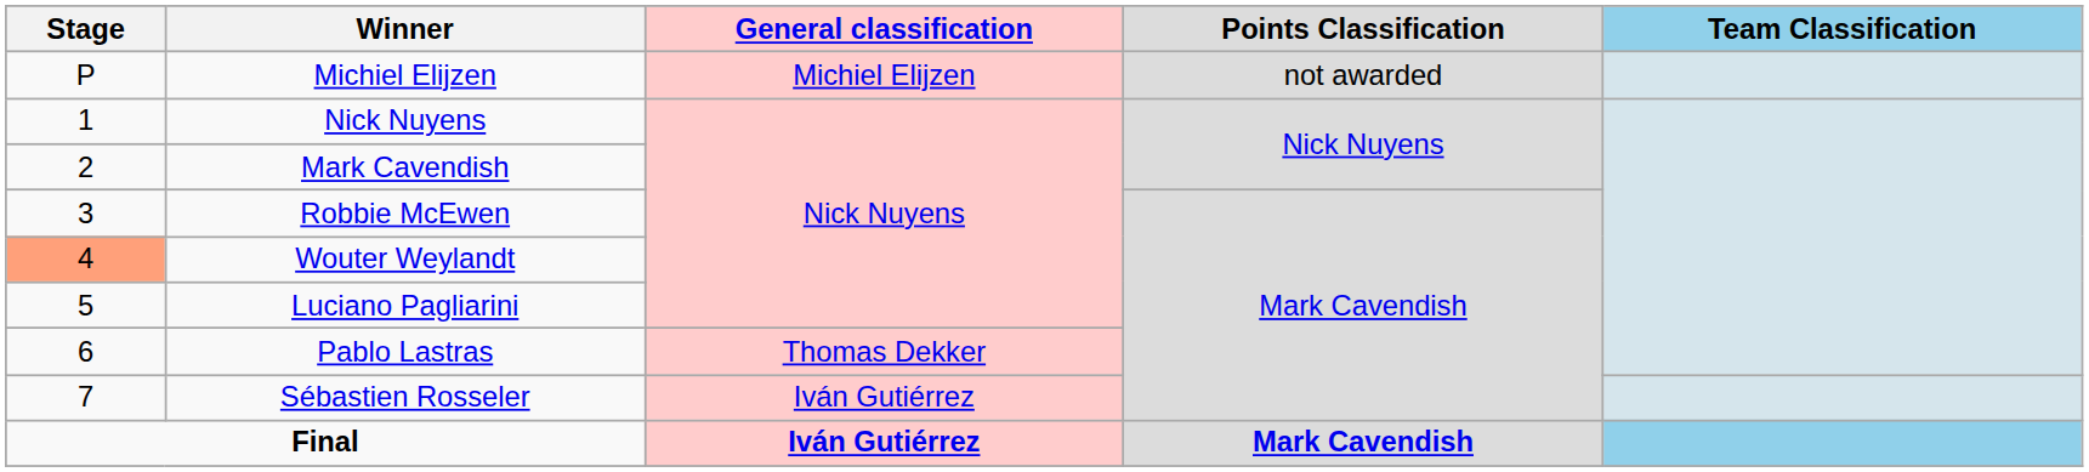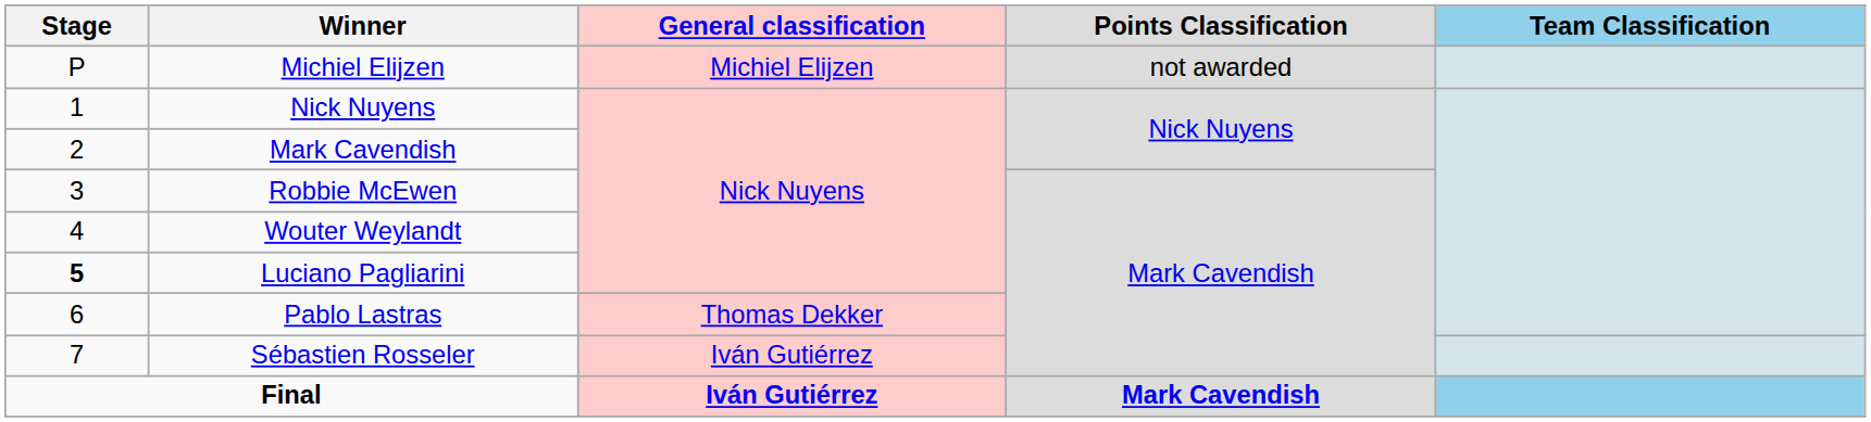Wouter Weylandt | Stage: lightsalmon background -> no background
Luciano Pagliarini | Stage: normal -> bold
